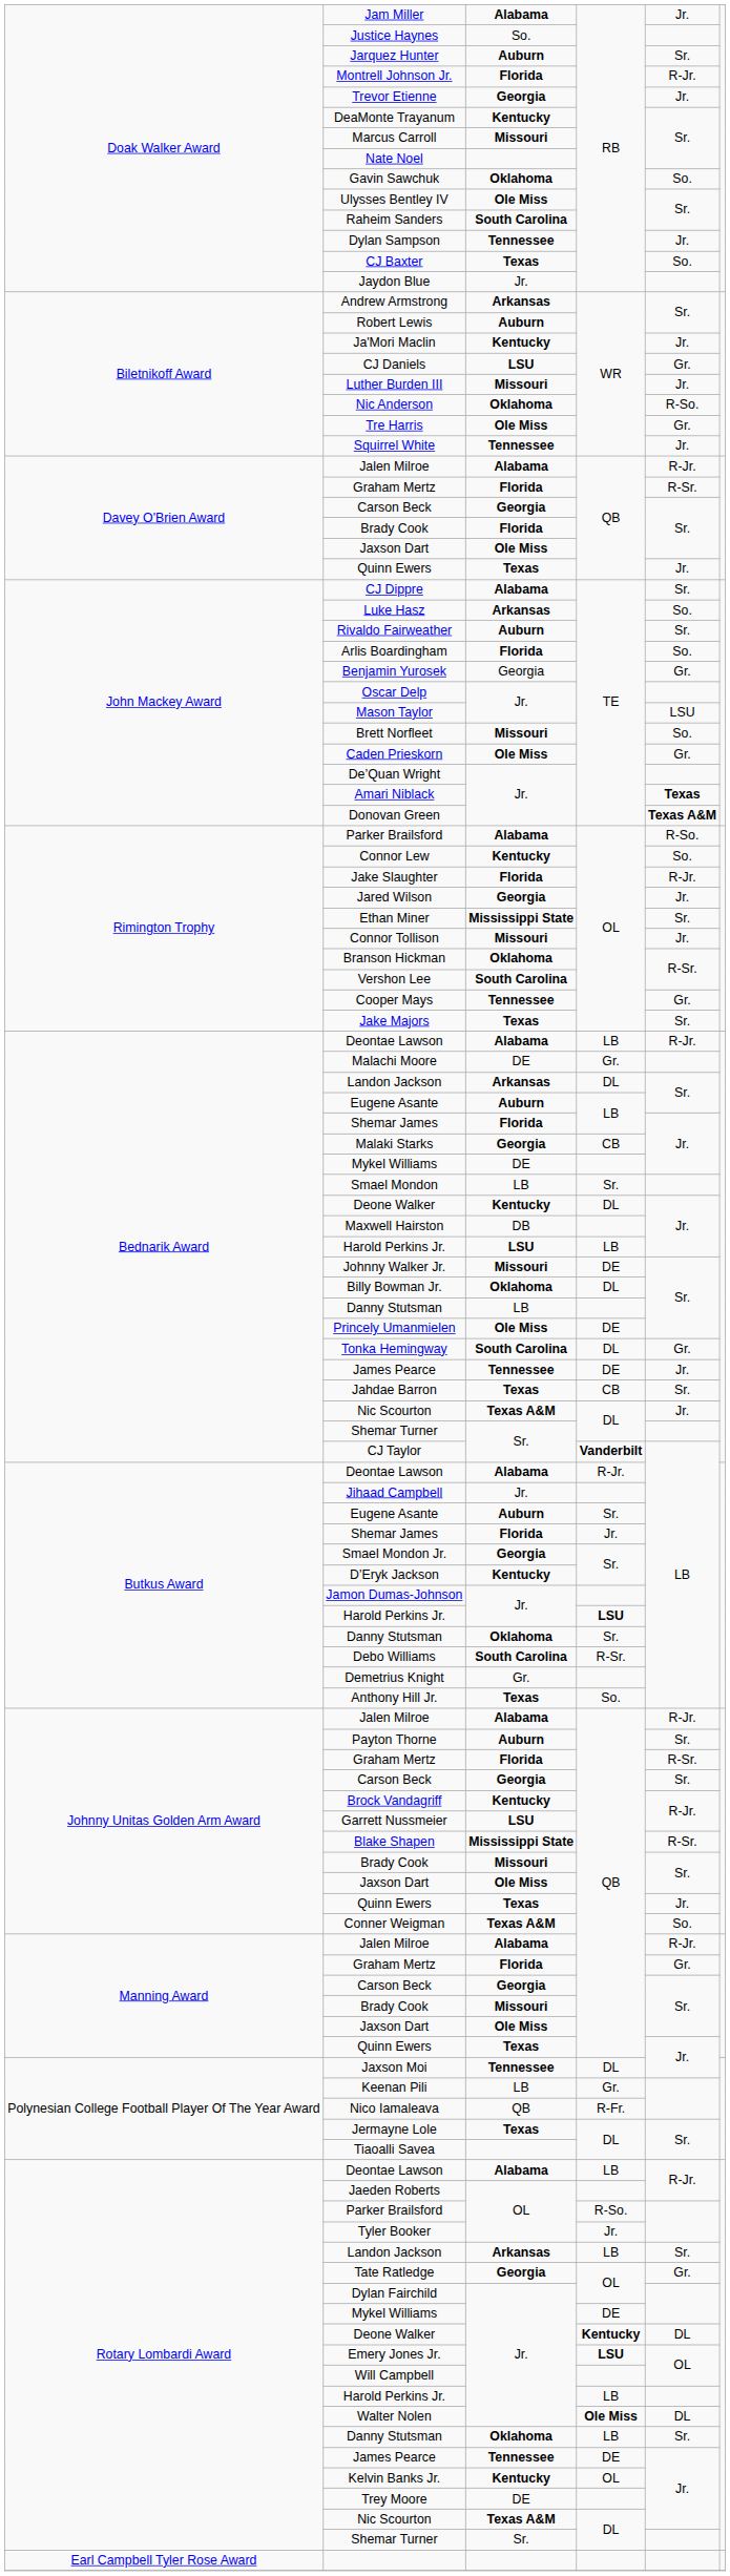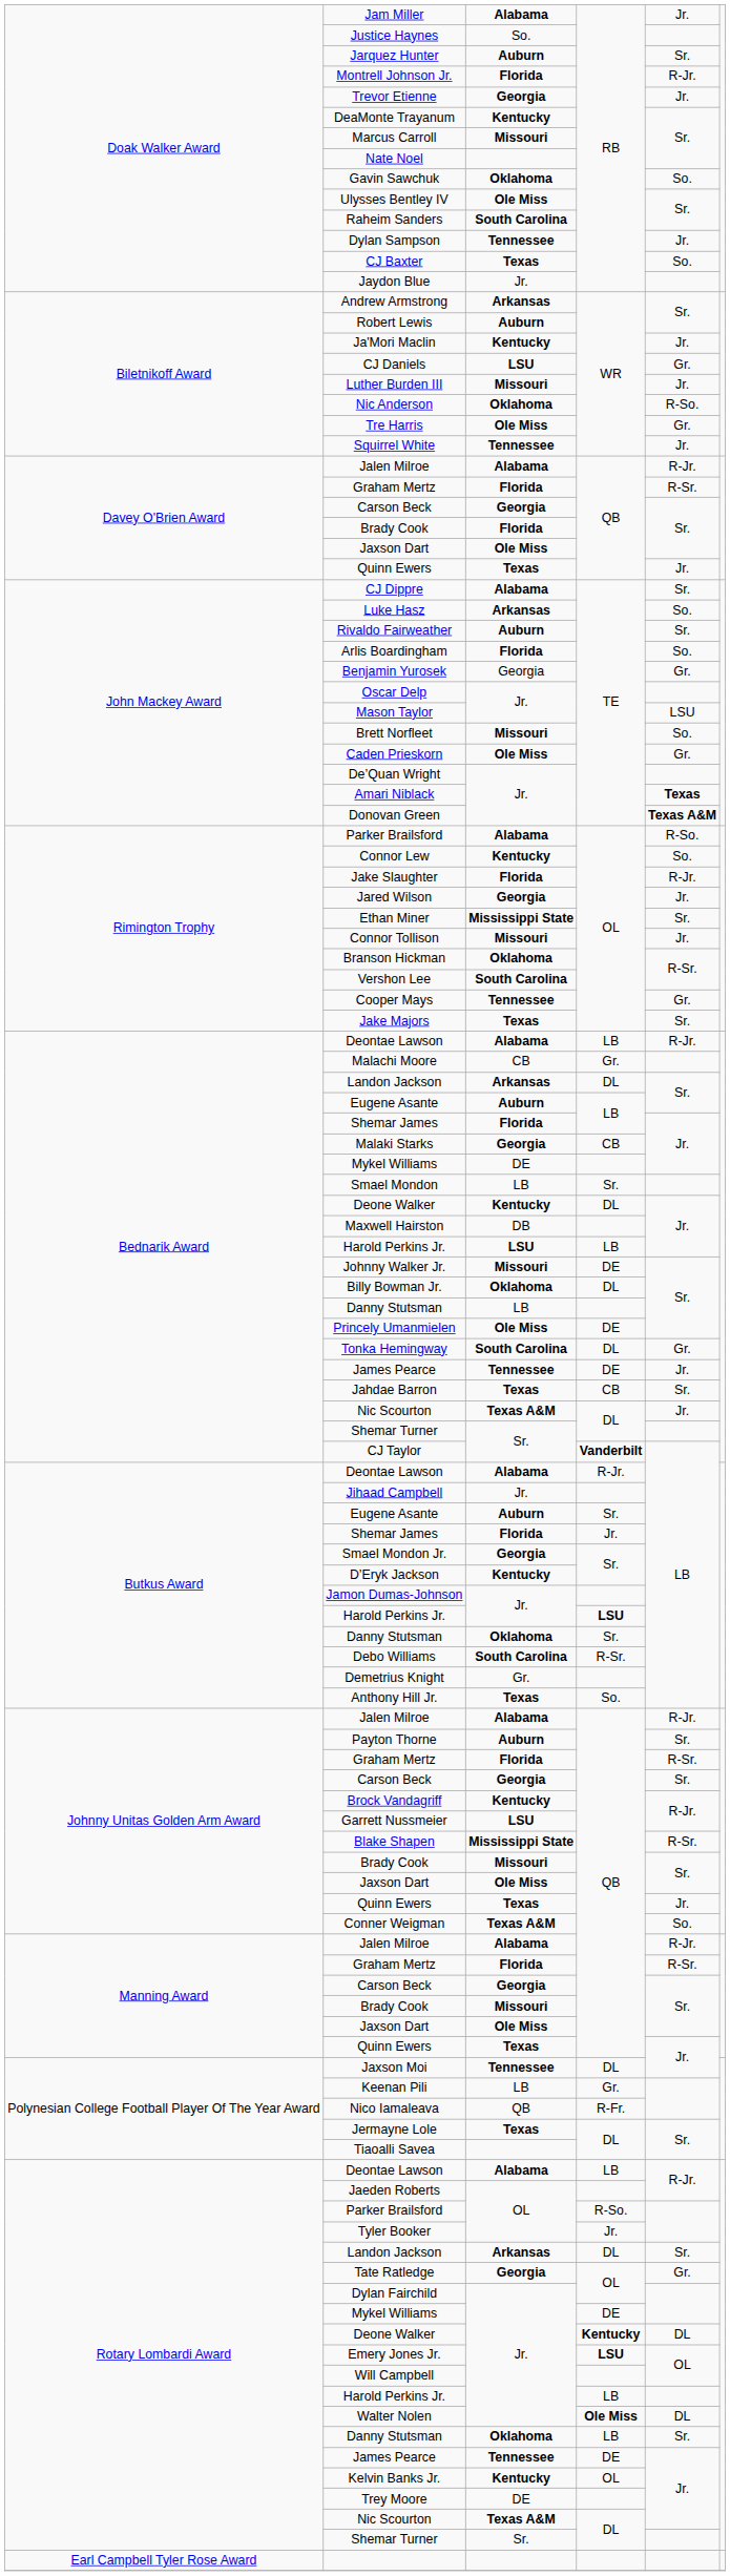Malachi Moore | column 3: DE -> CB
Manning Award / Graham Mertz | column 5: Gr. -> R-Sr.
Rotary Lombardi Award / Landon Jackson | column 4: LB -> DL
